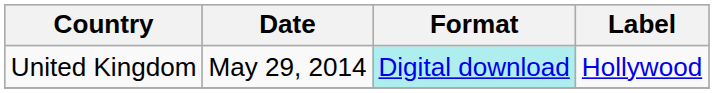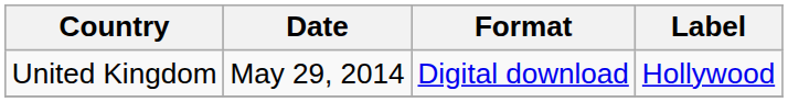United Kingdom | Format: paleturquoise background -> no background
